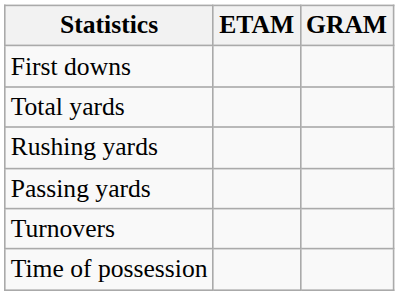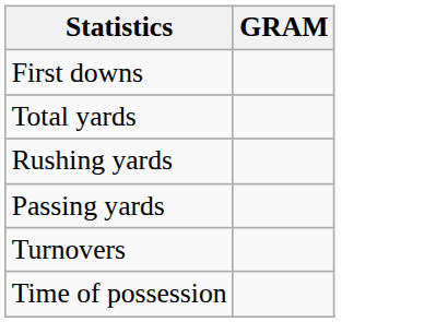- column: ETAM
